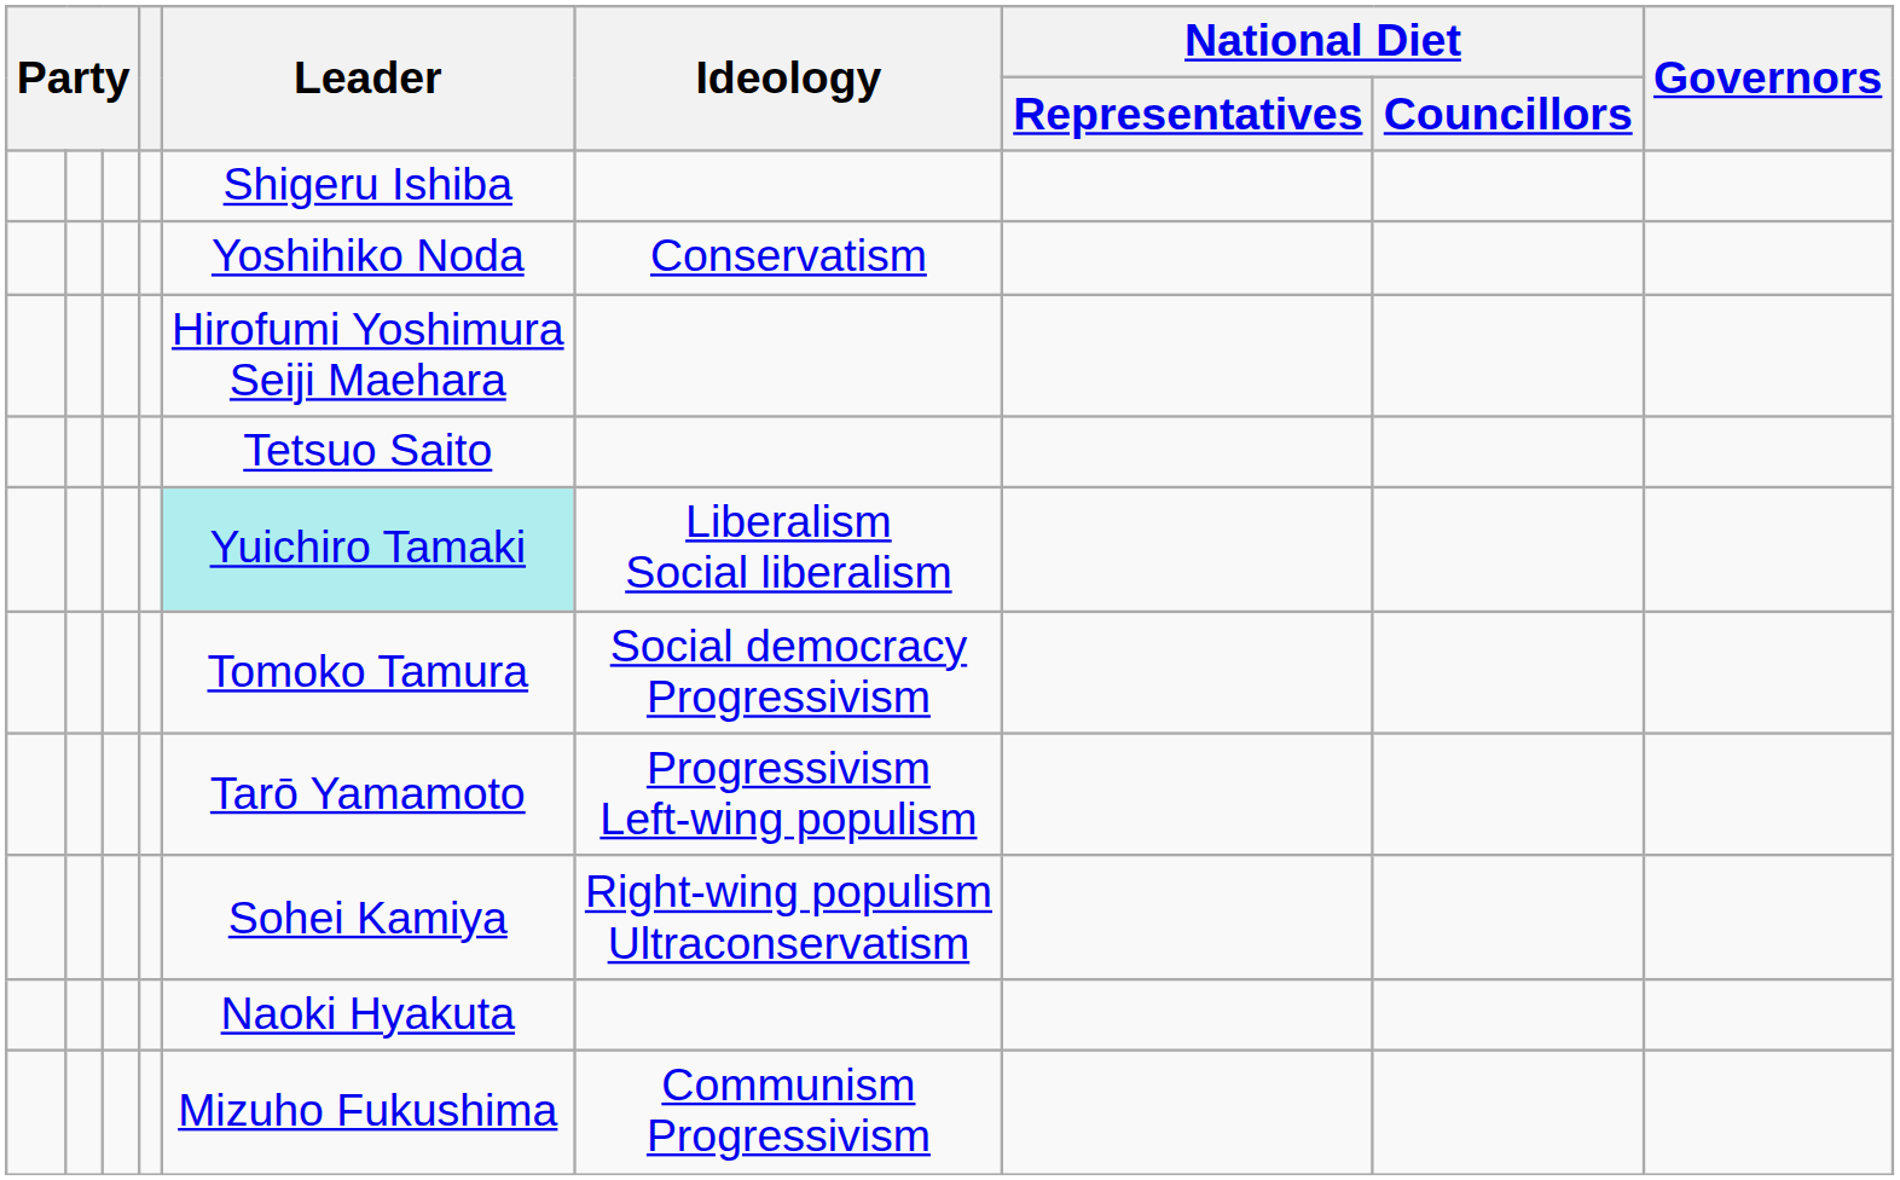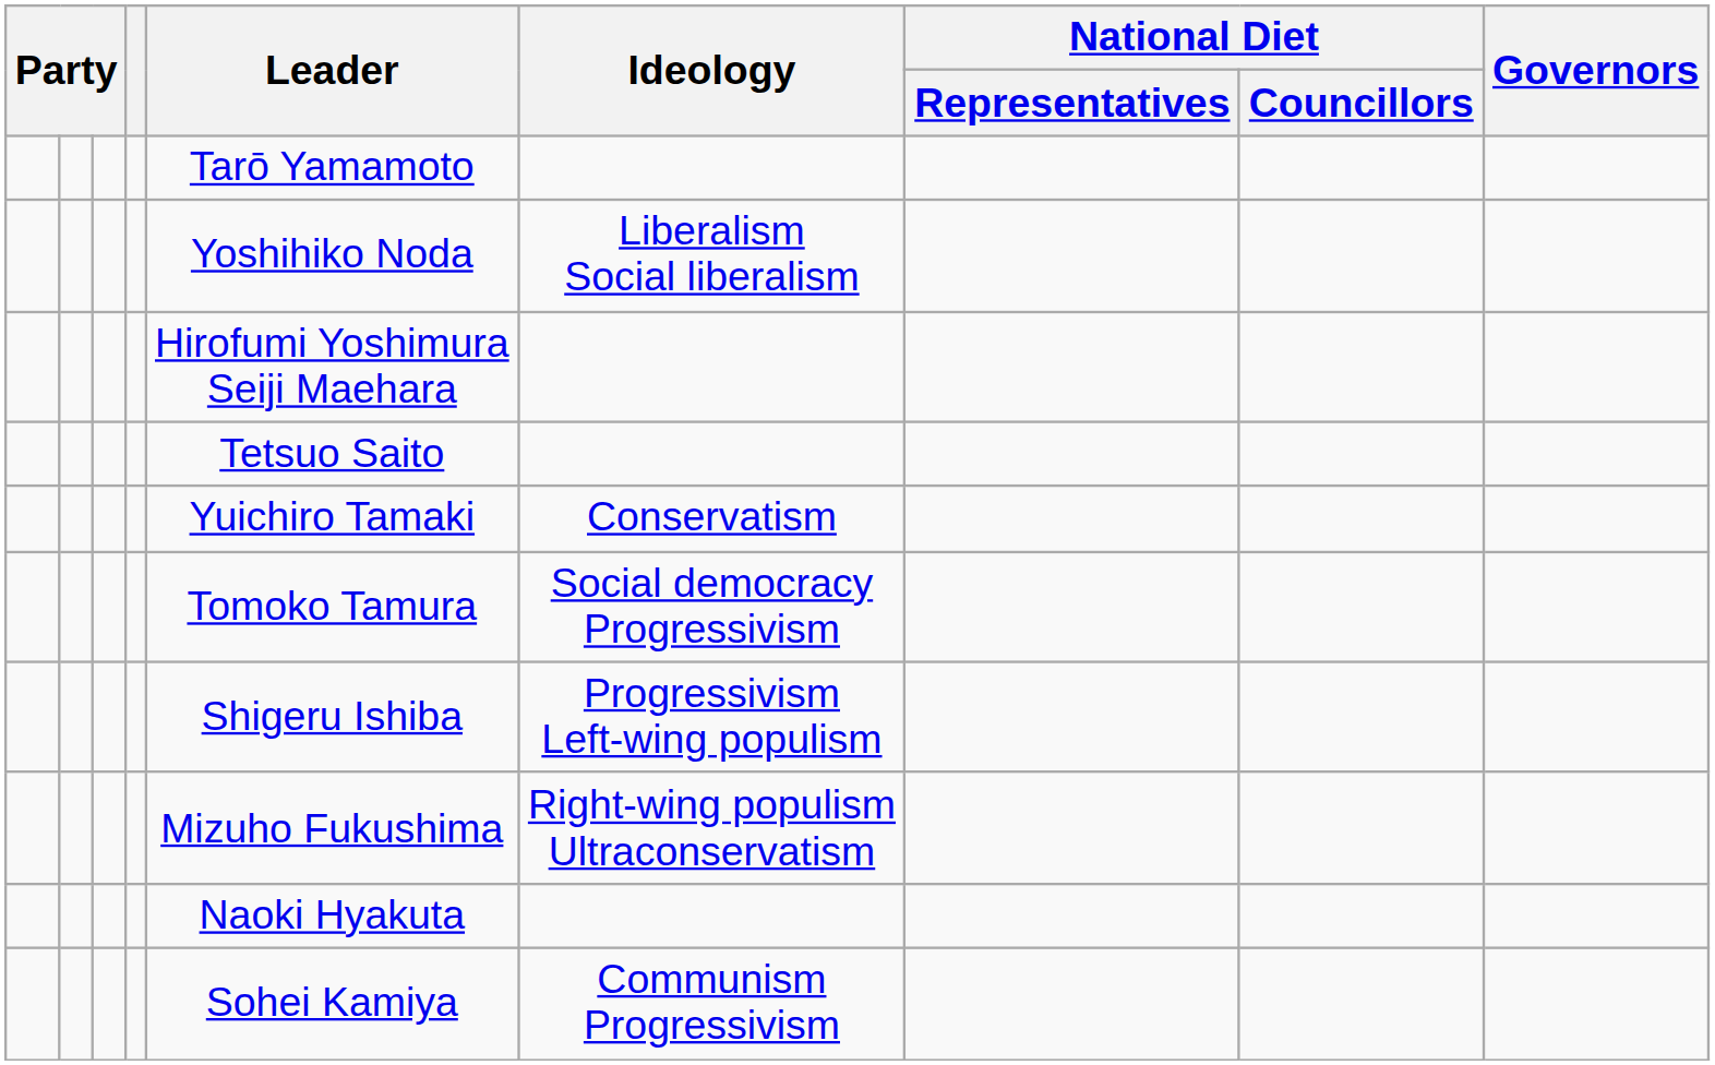row 3 | Leader: Shigeru Ishiba -> Tarō Yamamoto
row 4 | Ideology: Conservatism -> Liberalism Social liberalism
row 7 | Leader: paleturquoise background -> no background
row 7 | Ideology: Liberalism Social liberalism -> Conservatism
row 9 | Leader: Tarō Yamamoto -> Shigeru Ishiba
row 10 | Leader: Sohei Kamiya -> Mizuho Fukushima
row 12 | Leader: Mizuho Fukushima -> Sohei Kamiya
